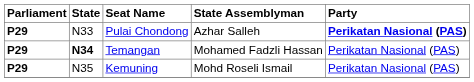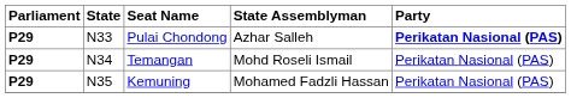Temangan | State: bold -> normal
Temangan | State Assemblyman: Mohamed Fadzli Hassan -> Mohd Roseli Ismail
Kemuning | State Assemblyman: Mohd Roseli Ismail -> Mohamed Fadzli Hassan
